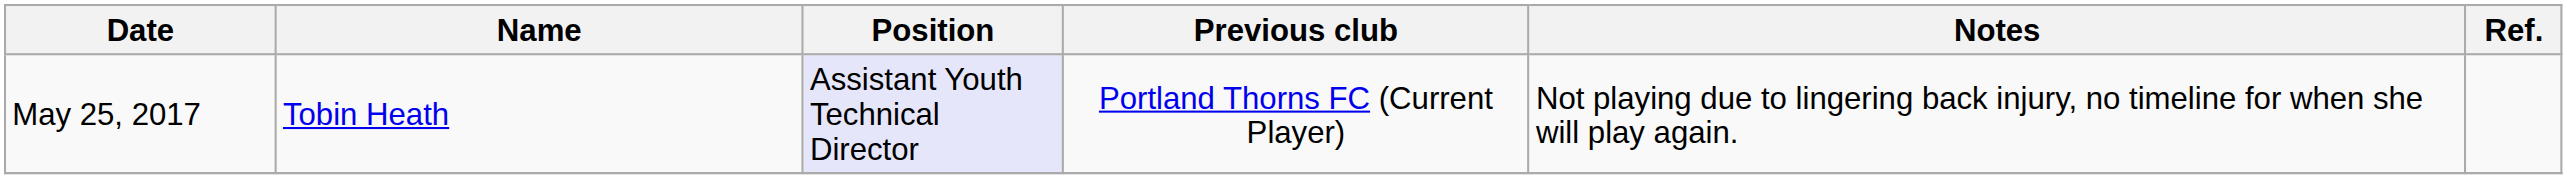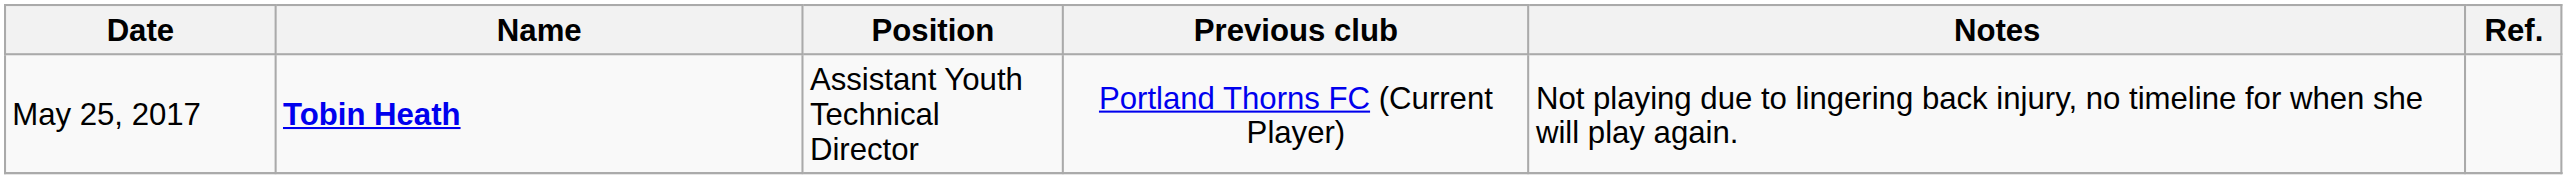May 25, 2017 | Name: normal -> bold
May 25, 2017 | Position: lavender background -> no background
